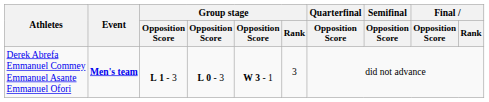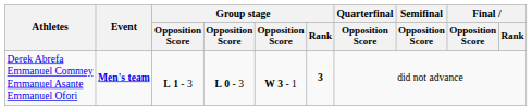Derek Abrefa Emmanuel Commey Emmanuel Asante Emmanuel Ofori | Group stage / Rank: normal -> bold
